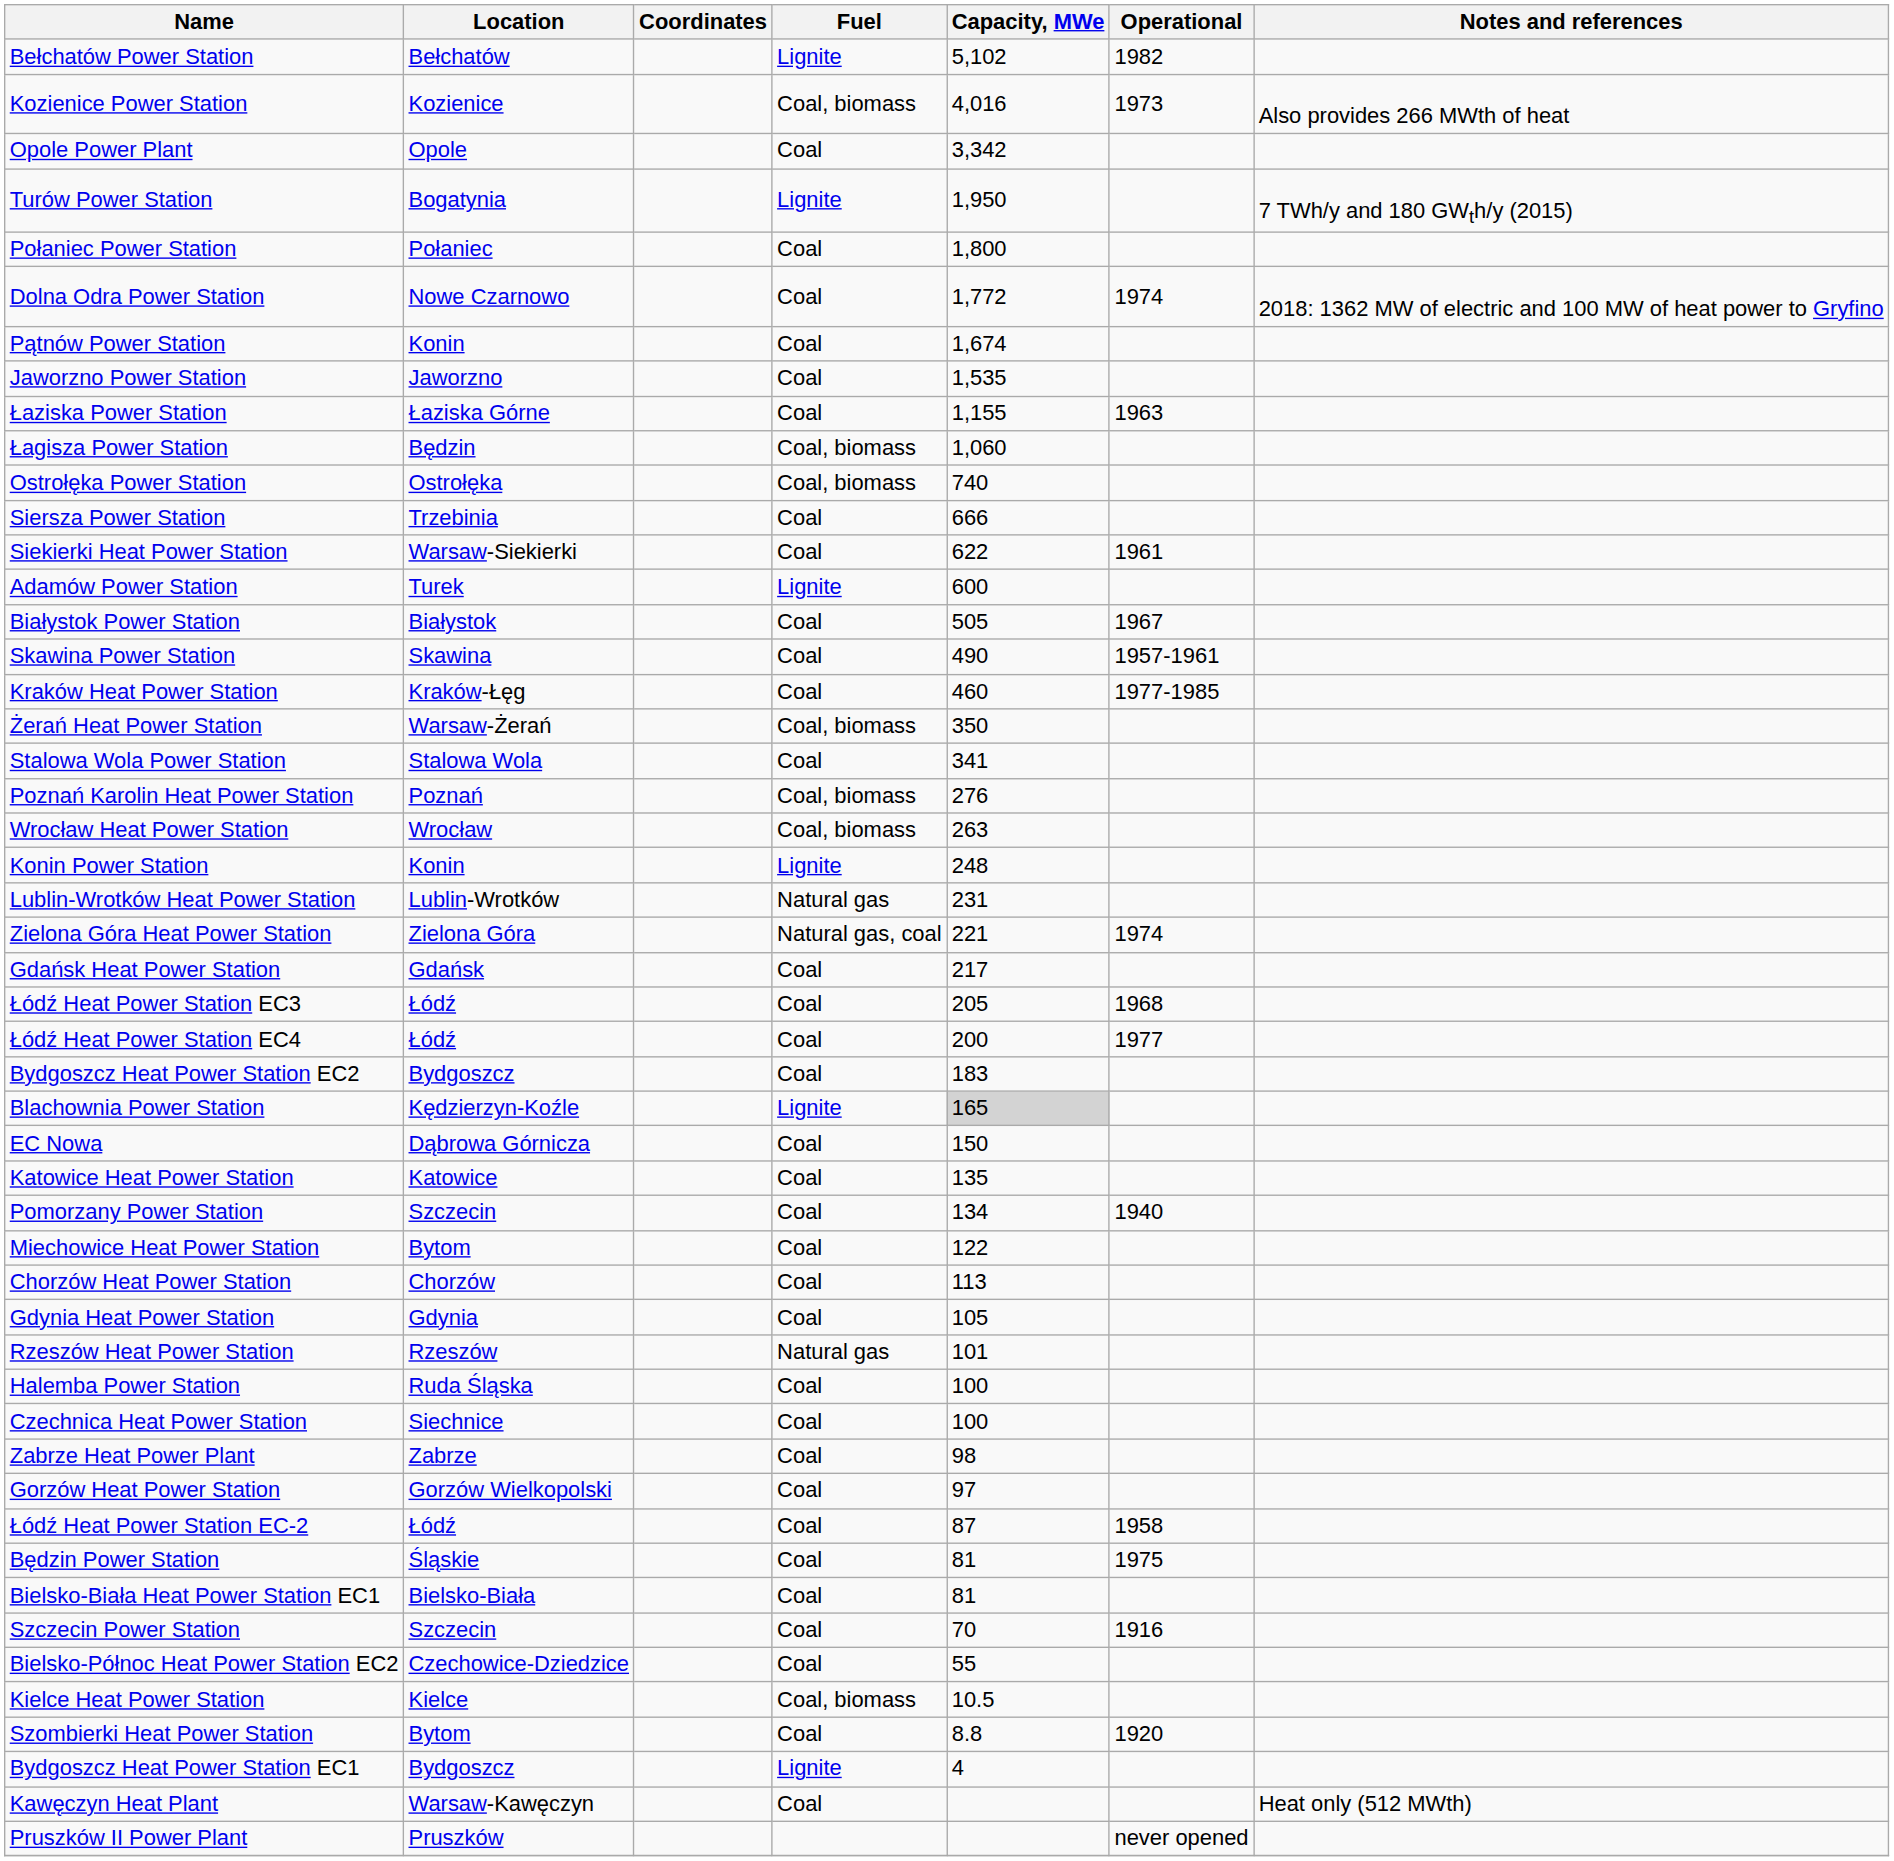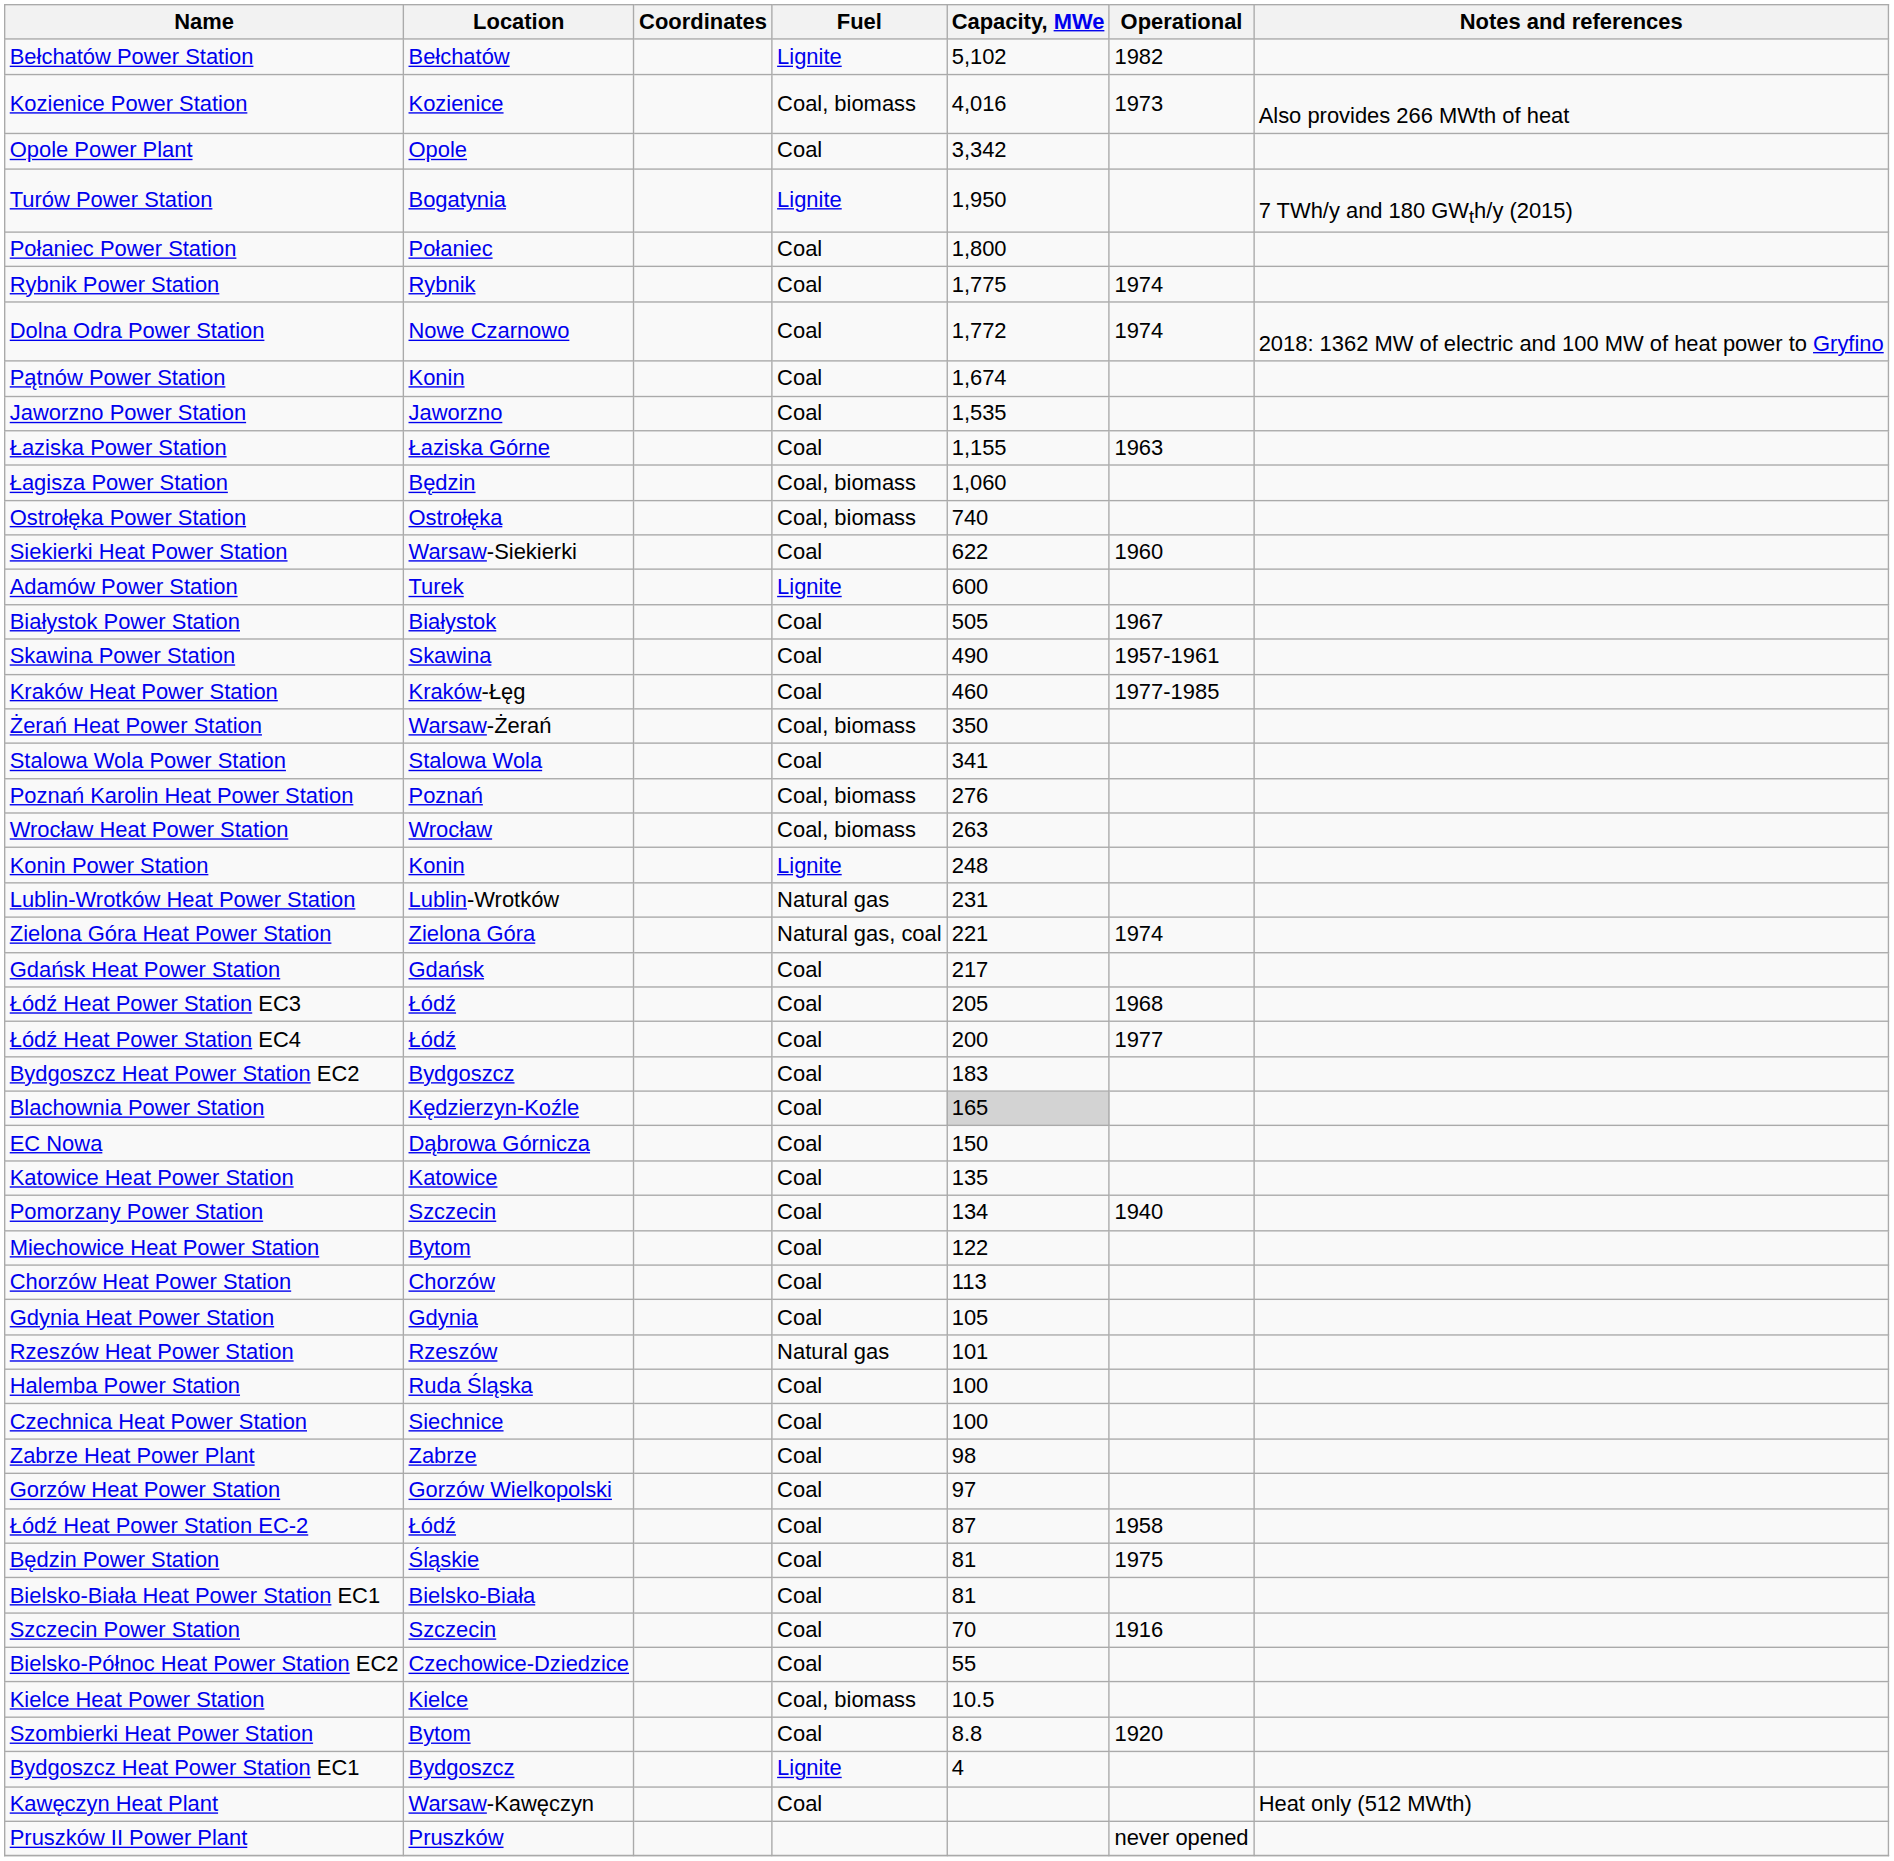+ row: Rybnik Power Station | Rybnik | Coal | 1,775 | 1974
- row: Siersza Power Station | Trzebinia | Coal | 666
Siekierki Heat Power Station | Operational: 1961 -> 1960
Blachownia Power Station | Fuel: Lignite -> Coal
